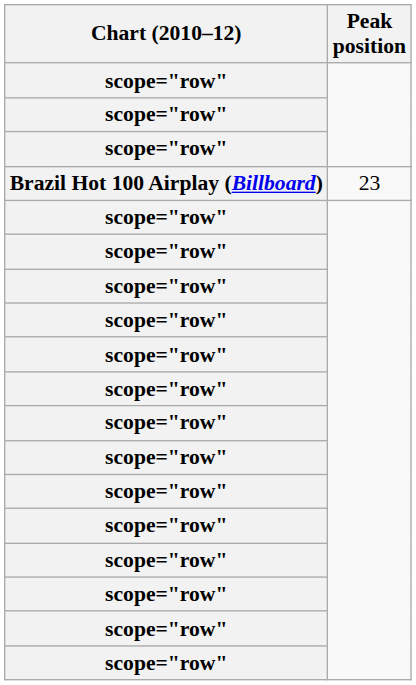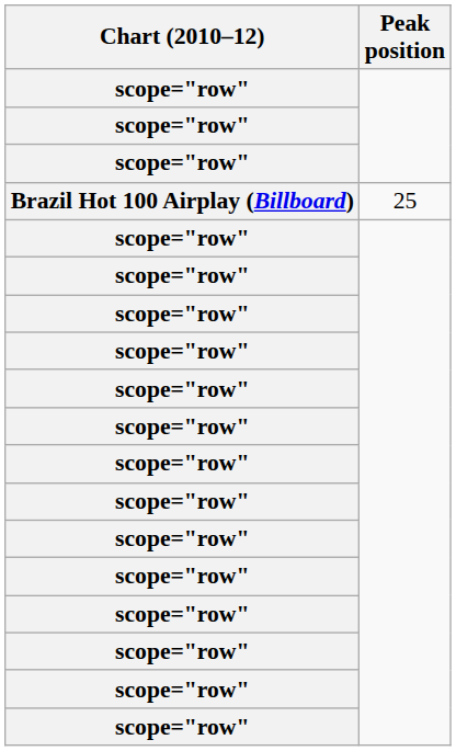Brazil Hot 100 Airplay (Billboard) | Peak position: 23 -> 25
